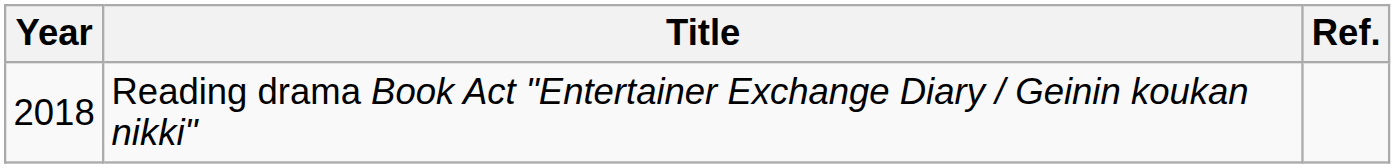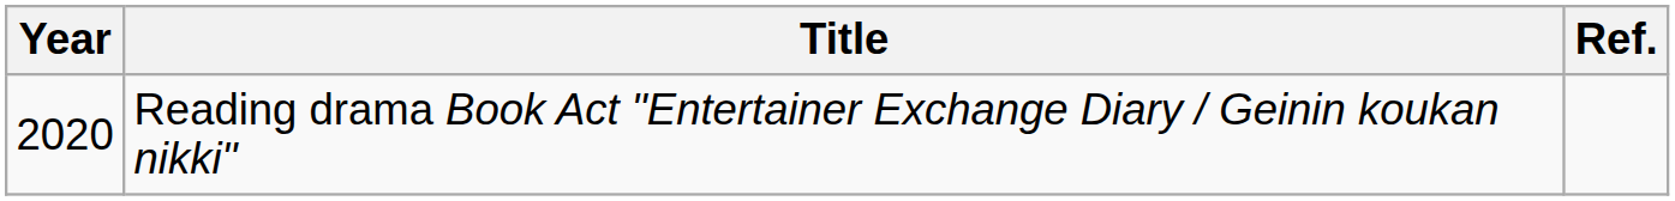row 2 | Year: 2018 -> 2020
